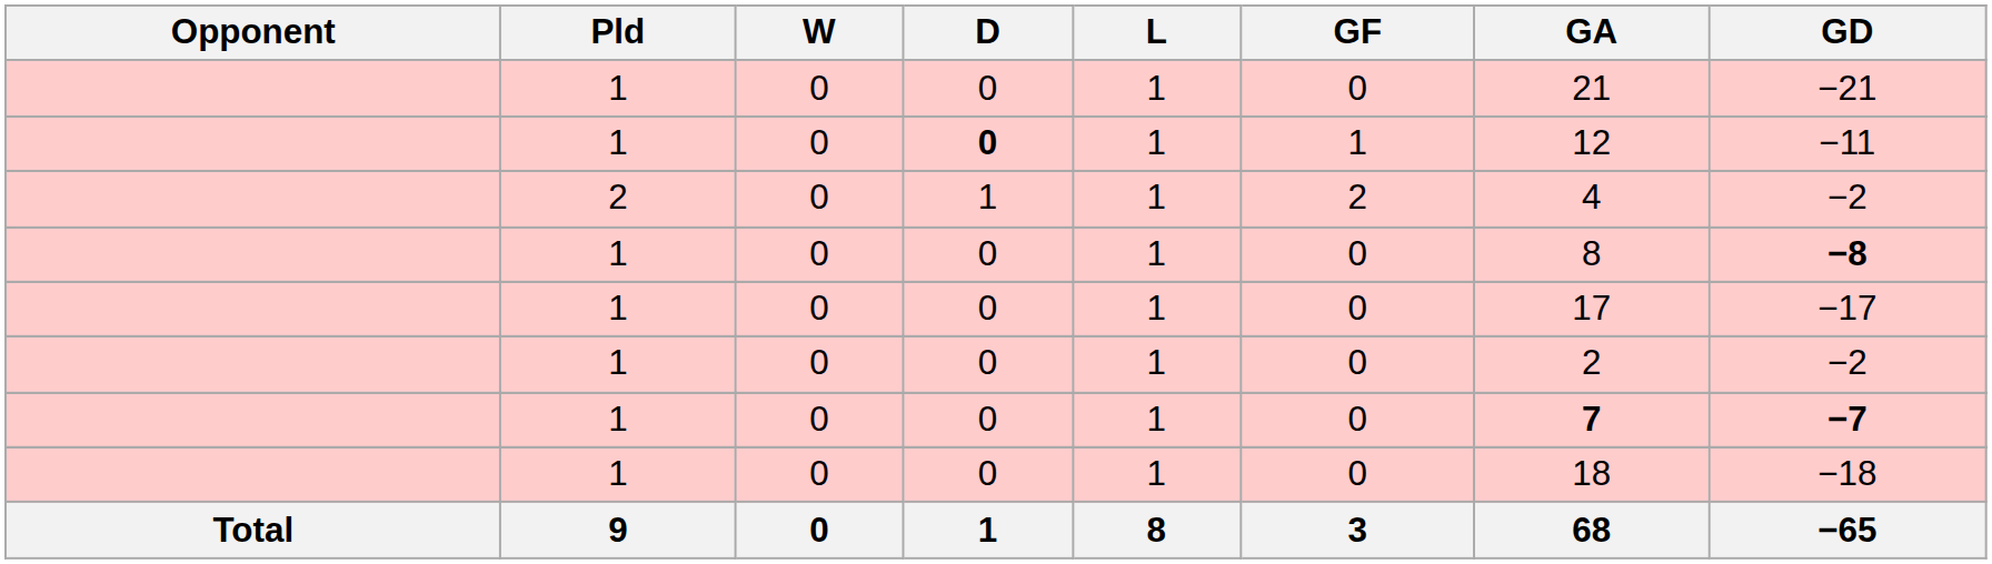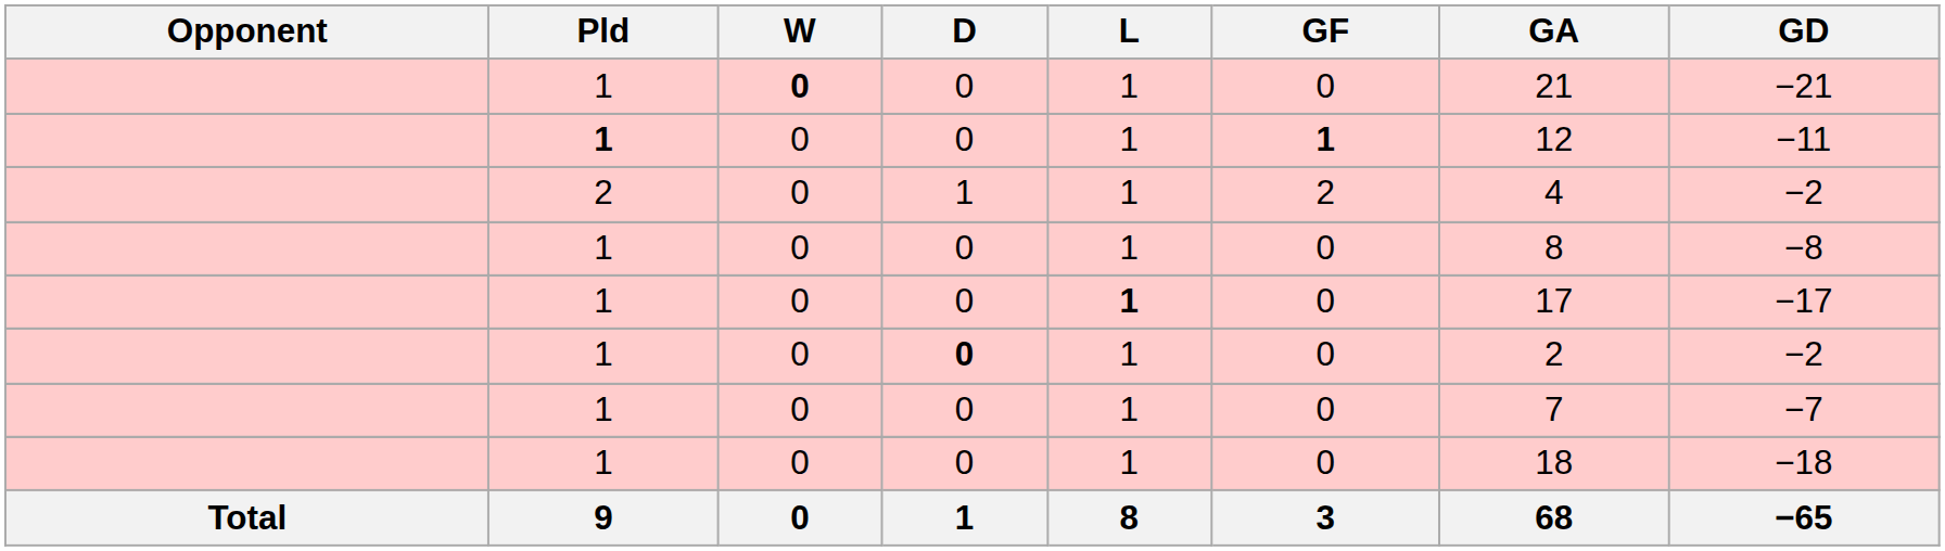row 2 | W: normal -> bold
row 3 | Pld: normal -> bold
row 3 | D: bold -> normal
row 3 | GF: normal -> bold
row 5 | GD: bold -> normal
row 6 | L: normal -> bold
row 7 | D: normal -> bold
row 8 | GA: bold -> normal
row 8 | GD: bold -> normal
